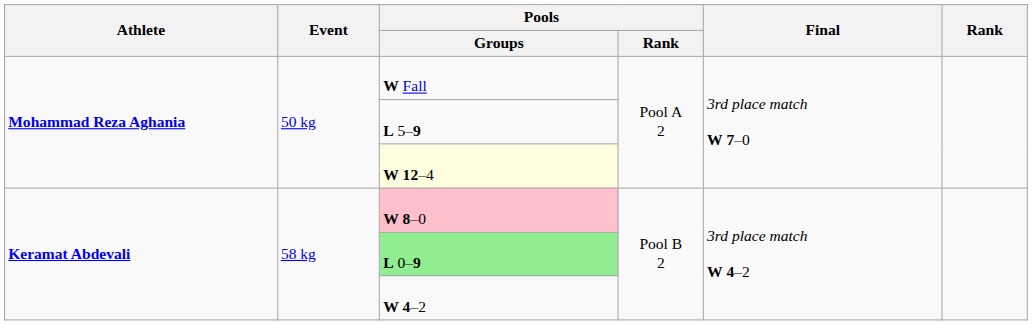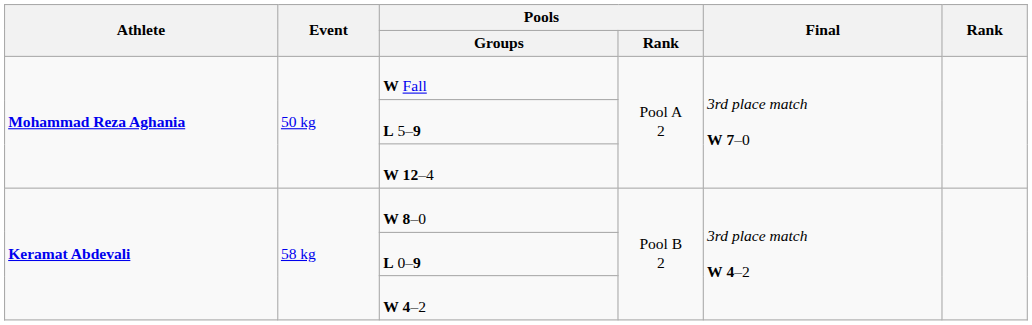W 12–4 | Pools / Groups: lightyellow background -> no background
W 8–0 | Pools / Groups: pink background -> no background
L 0–9 | Pools / Groups: lightgreen background -> no background
